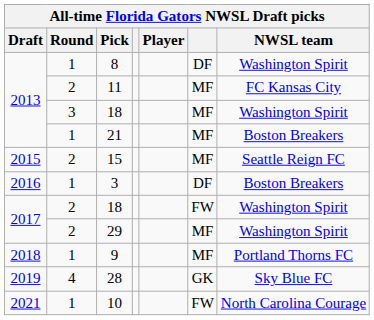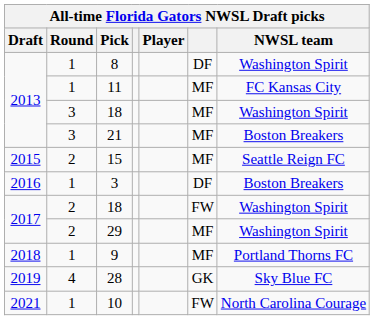11 | Round: 2 -> 1
21 | Round: 1 -> 3
